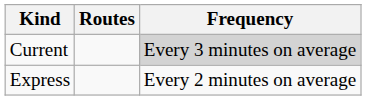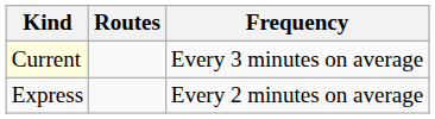row 2 | Kind: no background -> lightyellow background
row 2 | Frequency: lightgrey background -> no background
